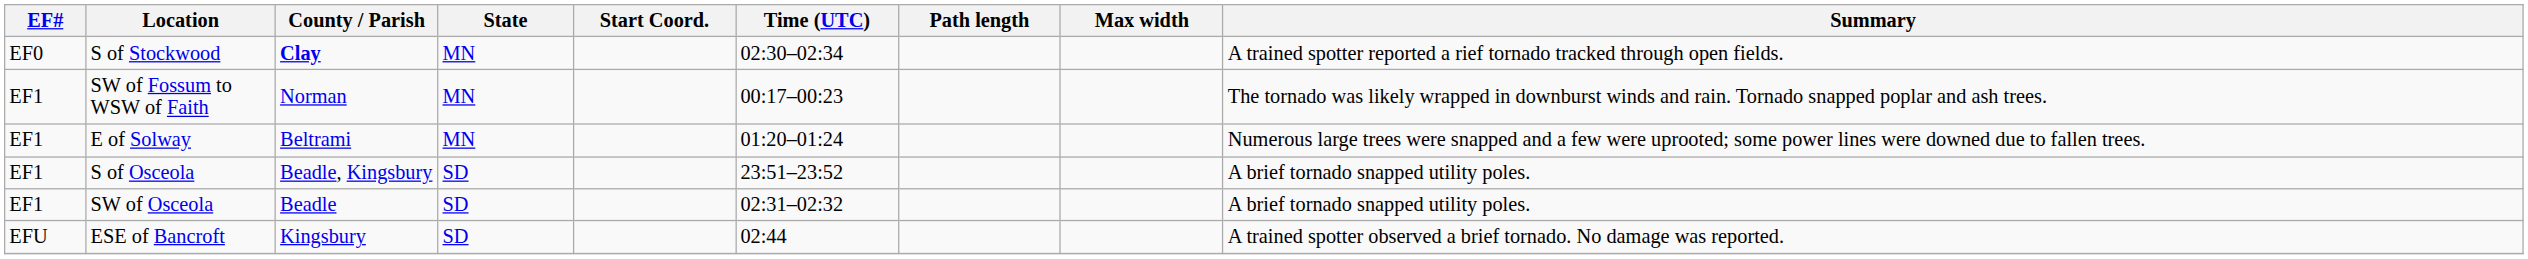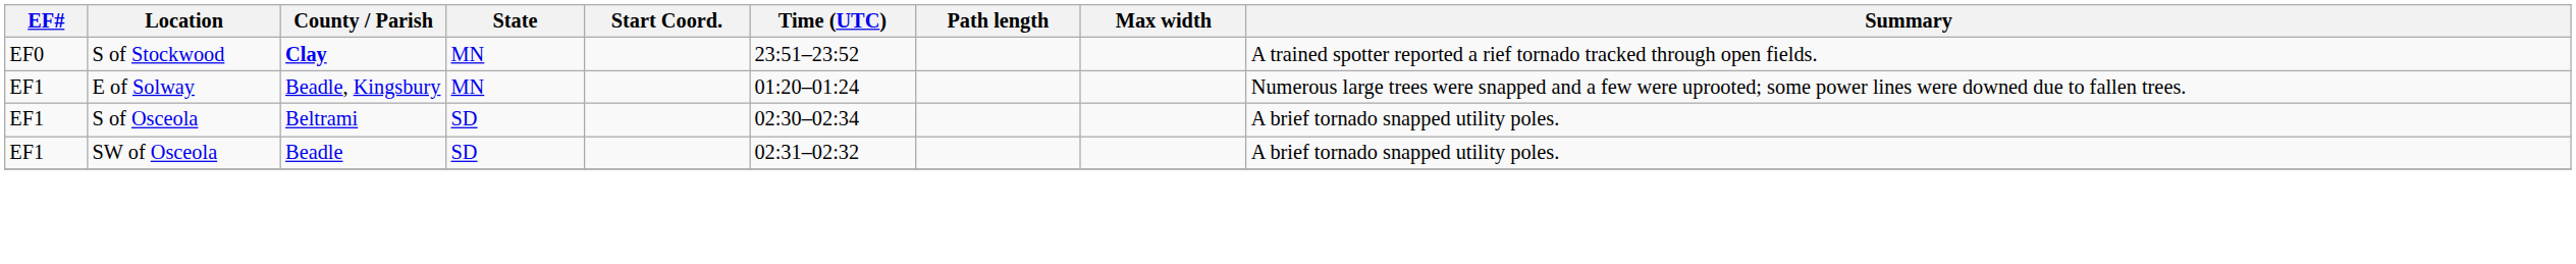S of Stockwood | Time (UTC): 02:30–02:34 -> 23:51–23:52
- row: EF1 | SW of Fossum to WSW of Faith | Norman | MN | 00:17–00:23 | The tornado was likely wrapped in downburst winds and rain. Tornado snapped poplar and ash trees.
E of Solway | County / Parish: Beltrami -> Beadle, Kingsbury
S of Osceola | County / Parish: Beadle, Kingsbury -> Beltrami
S of Osceola | Time (UTC): 23:51–23:52 -> 02:30–02:34
- row: EFU | ESE of Bancroft | Kingsbury | SD | 02:44 | A trained spotter observed a brief tornado. No damage was reported.
